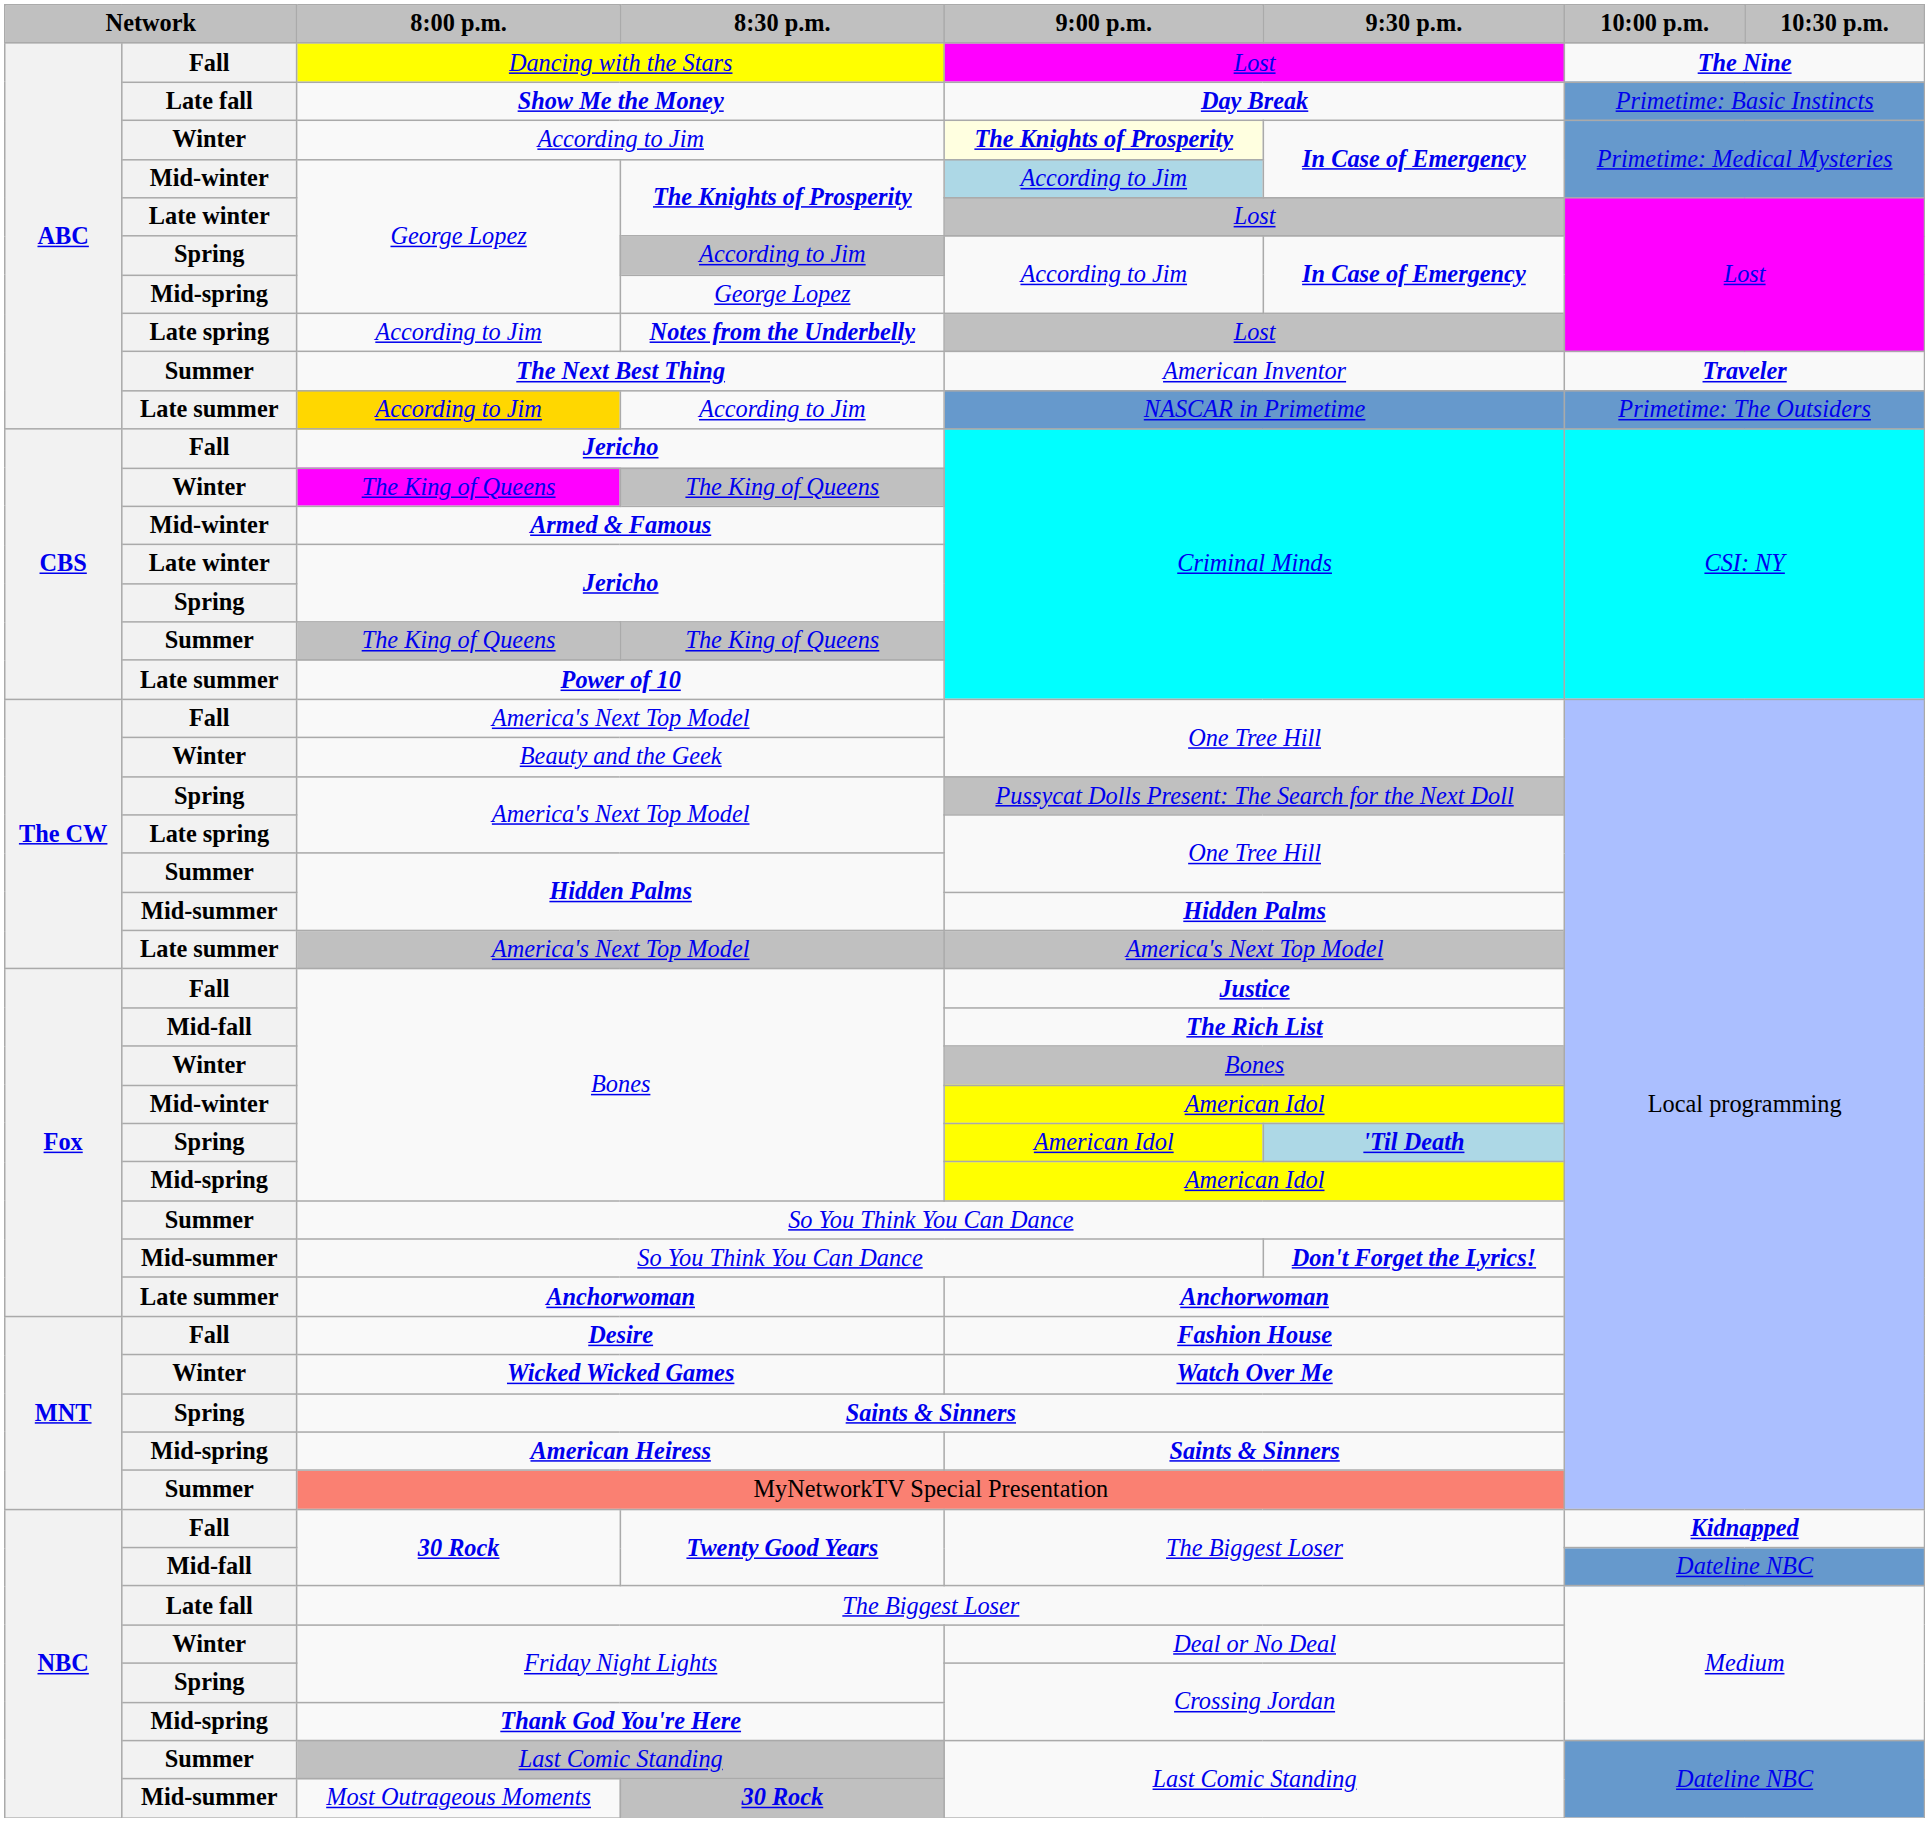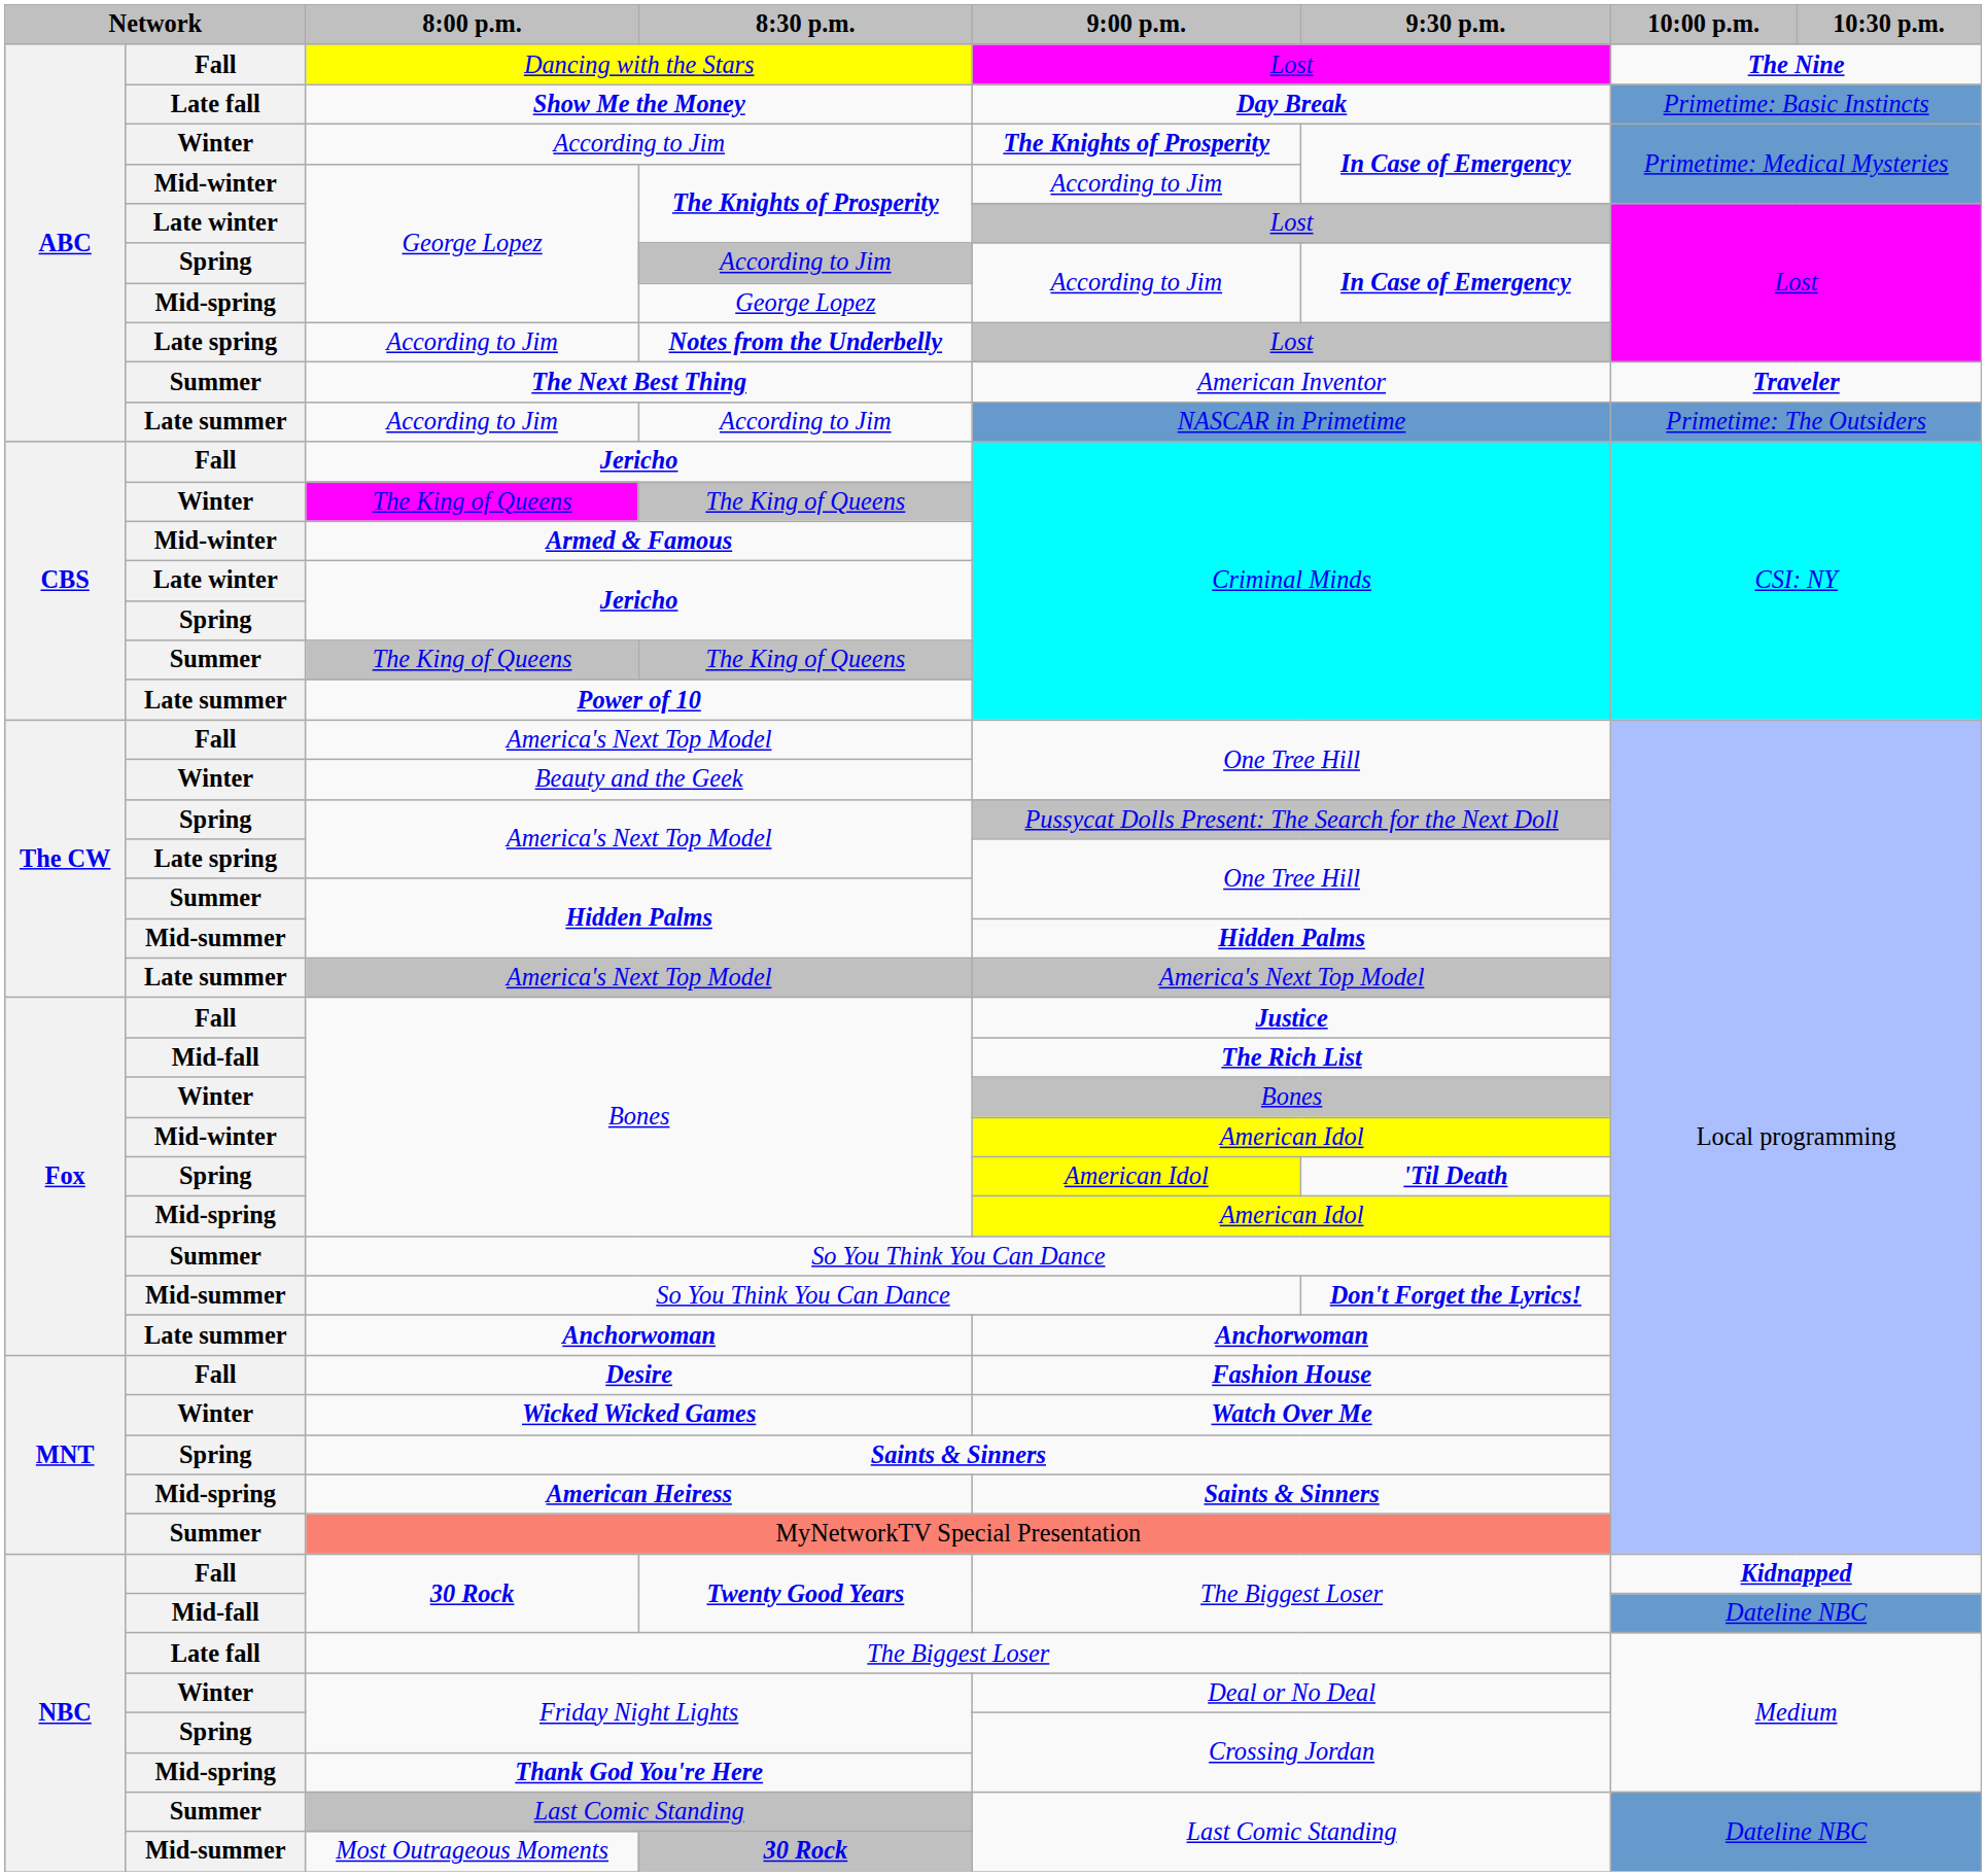Winter / According to Jim | 9:00 p.m.: lightyellow background -> no background
Mid-winter / The Knights of Prosperity | 9:00 p.m.: lightblue background -> no background
Late summer / According to Jim | 8:00 p.m.: gold background -> no background
Spring / Bones | 9:30 p.m.: lightblue background -> no background
